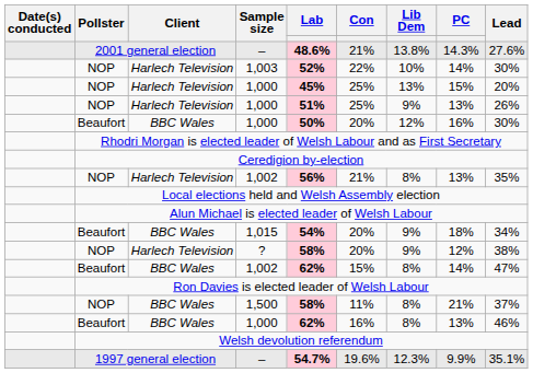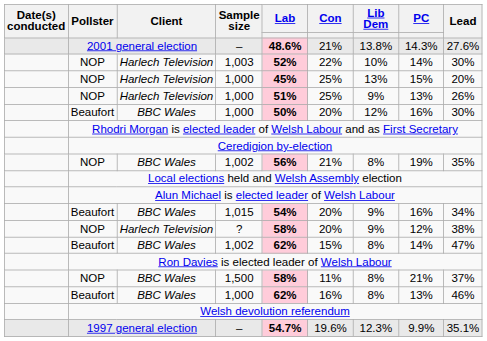NOP / 1,002 | Client: Harlech Television -> BBC Wales
NOP / 1,002 | PC: 13% -> 19%
1,015 | PC: 18% -> 16%
